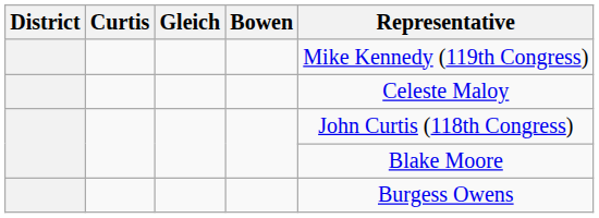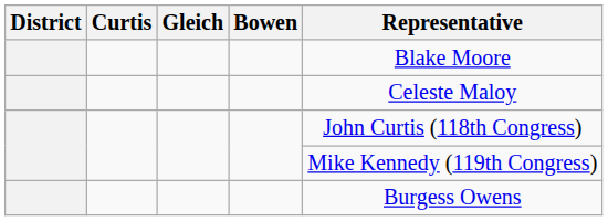row 2 | Representative: Mike Kennedy (119th Congress) -> Blake Moore
row 5 | Representative: Blake Moore -> Mike Kennedy (119th Congress)
